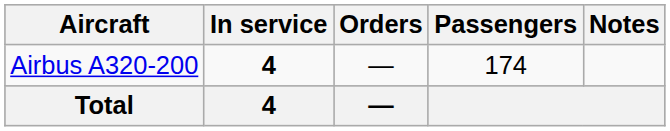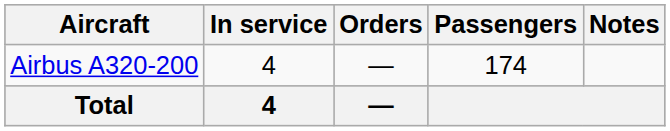Airbus A320-200 | In service: bold -> normal
